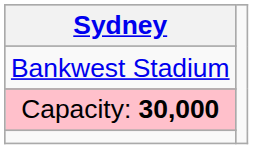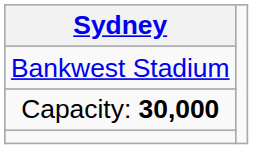Capacity: 30,000 | Sydney: pink background -> no background
